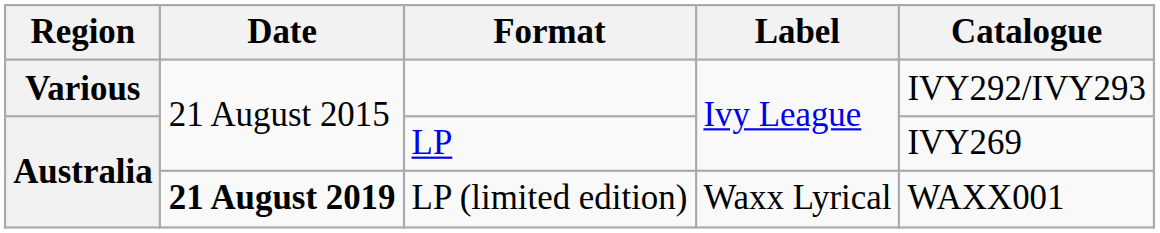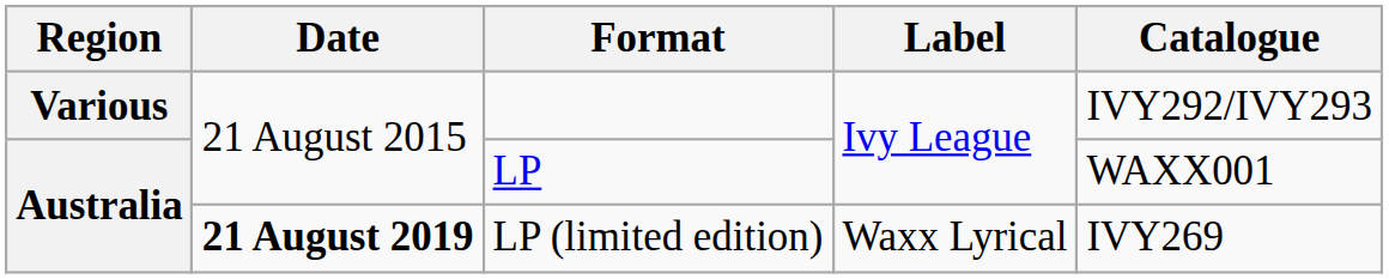LP | Catalogue: IVY269 -> WAXX001
LP (limited edition) | Catalogue: WAXX001 -> IVY269
